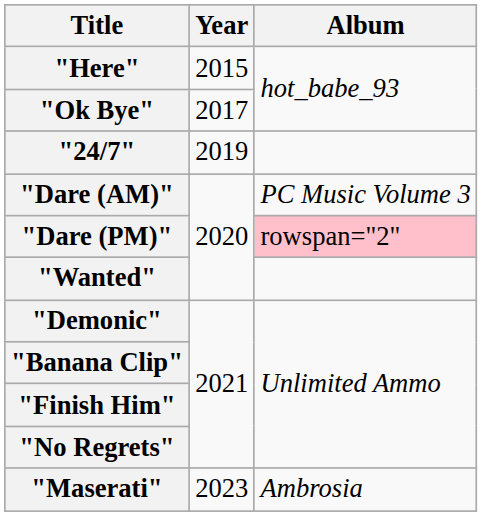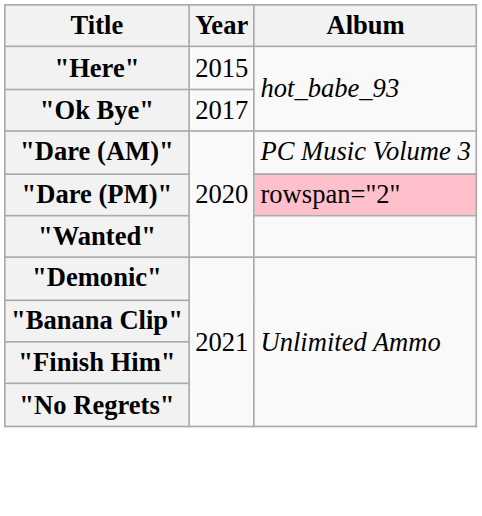- row: "24/7" | 2019
- row: "Maserati" | 2023 | Ambrosia
